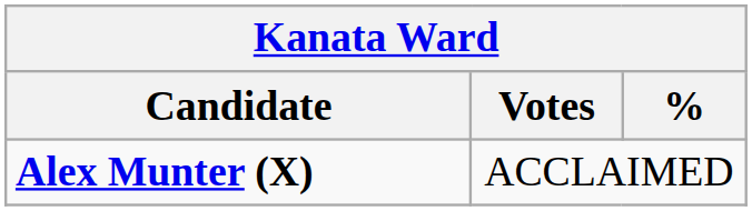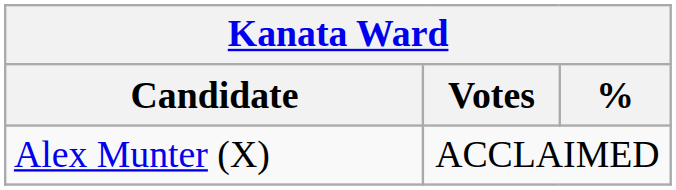Alex Munter (X) | Candidate: bold -> normal
